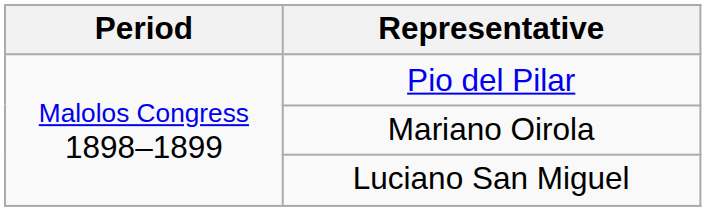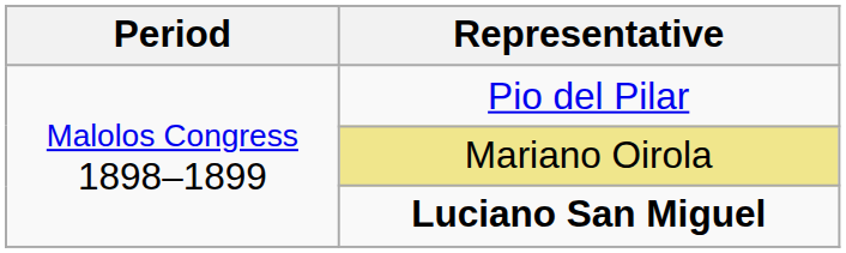Mariano Oirola | Representative: no background -> khaki background
Luciano San Miguel | Representative: normal -> bold
